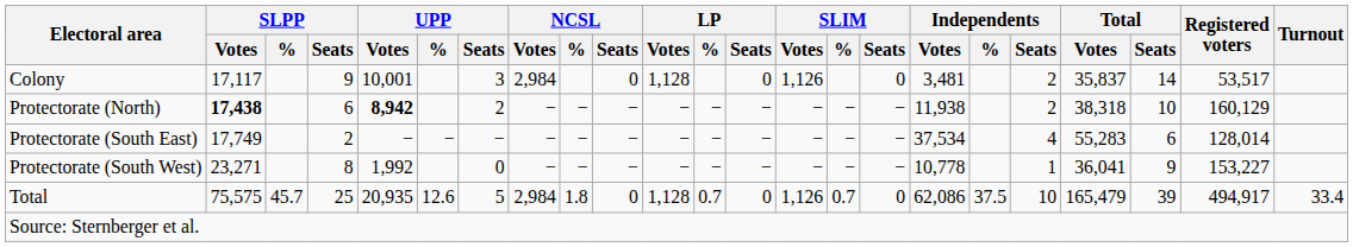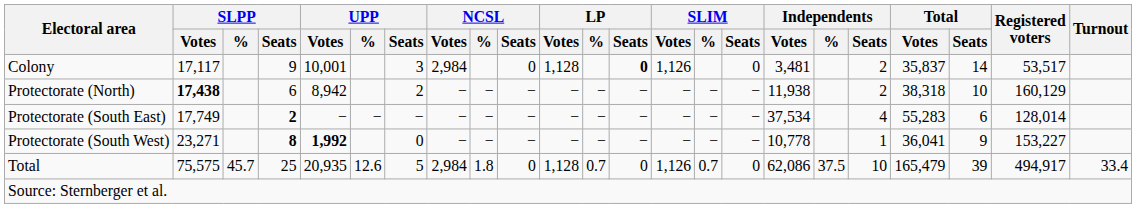Colony | LP / Seats: normal -> bold
Protectorate (North) | UPP / Votes: bold -> normal
Protectorate (South East) | SLPP / Seats: normal -> bold
Protectorate (South West) | SLPP / Seats: normal -> bold
Protectorate (South West) | UPP / Votes: normal -> bold
